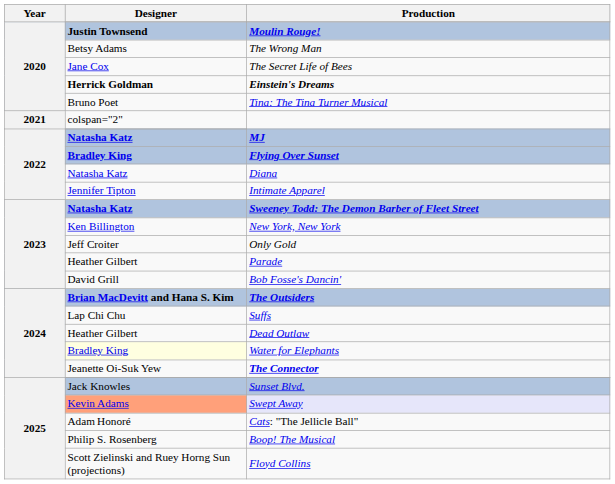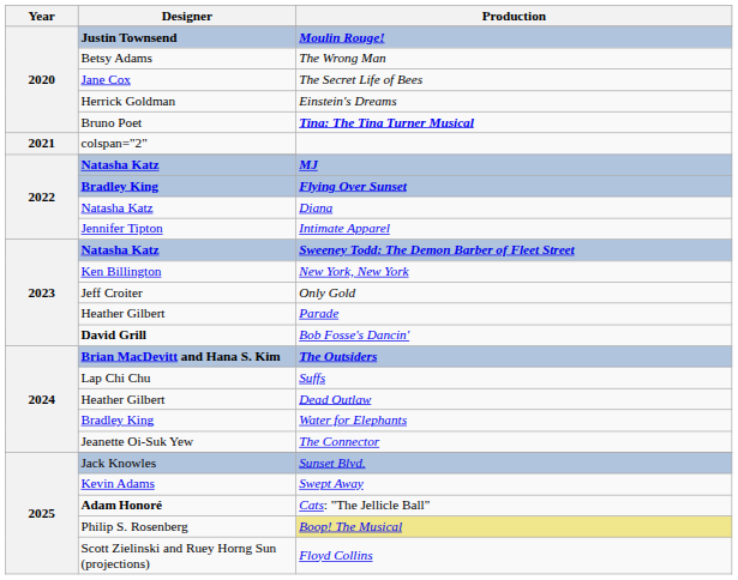Einstein's Dreams | Designer: bold -> normal
Einstein's Dreams | Production: bold -> normal
Tina: The Tina Turner Musical | Production: normal -> bold
Bob Fosse's Dancin' | Designer: normal -> bold
Water for Elephants | Designer: lightyellow background -> no background
The Connector | Production: bold -> normal
Swept Away | Designer: lightsalmon background -> no background
Swept Away | Production: lavender background -> no background
Cats: "The Jellicle Ball" | Designer: normal -> bold
Boop! The Musical | Production: no background -> khaki background
